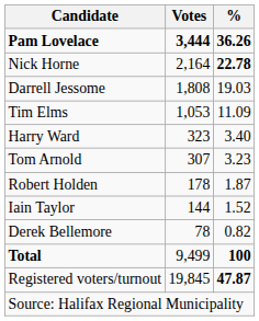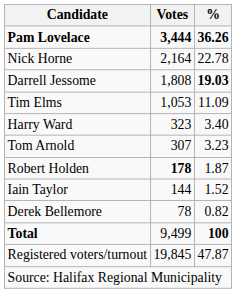Nick Horne | %: bold -> normal
Darrell Jessome | %: normal -> bold
Robert Holden | Votes: normal -> bold
Registered voters/turnout | %: bold -> normal
